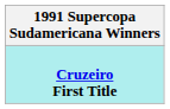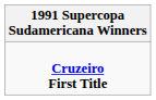row 2 | column 1: paleturquoise background -> no background
